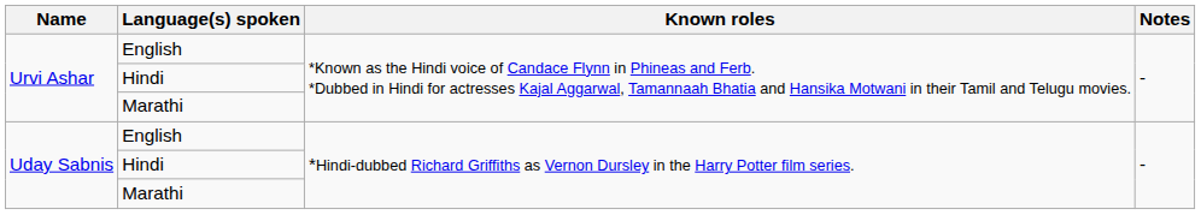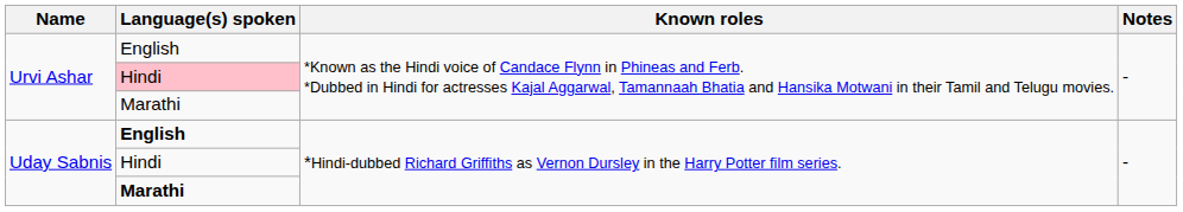Urvi Ashar / Hindi | Language(s) spoken: no background -> pink background
Uday Sabnis / English | Language(s) spoken: normal -> bold
Uday Sabnis / Marathi | Language(s) spoken: normal -> bold
